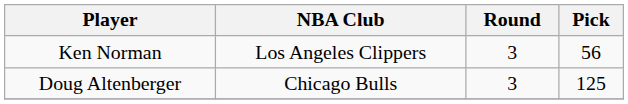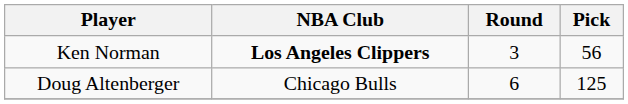Ken Norman | NBA Club: normal -> bold
Doug Altenberger | Round: 3 -> 6
